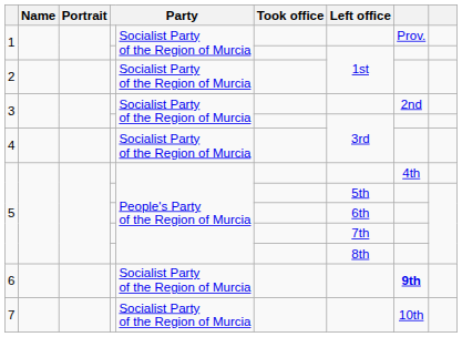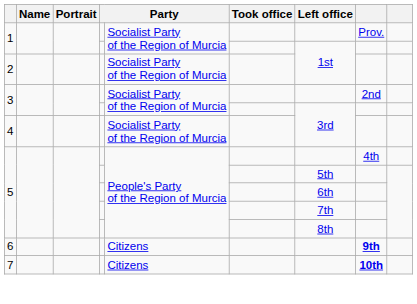6 | column 5: Socialist Party of the Region of Murcia -> Citizens
7 | column 5: Socialist Party of the Region of Murcia -> Citizens
7 | column 8: normal -> bold
